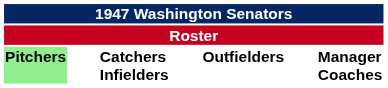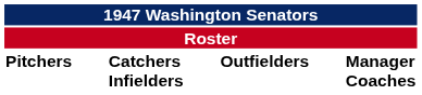Pitchers | column 1: lightgreen background -> no background
